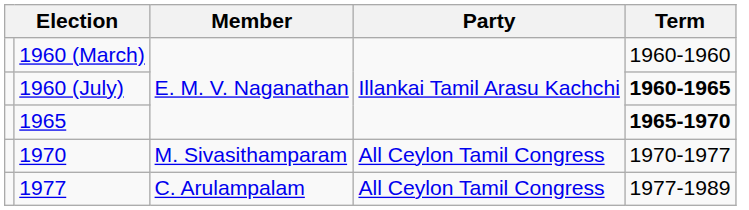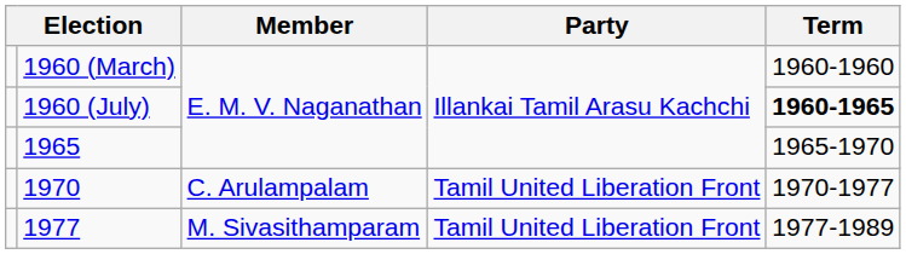1965 | Term: bold -> normal
1970 | Member: M. Sivasithamparam -> C. Arulampalam
1970 | Party: All Ceylon Tamil Congress -> Tamil United Liberation Front
1977 | Member: C. Arulampalam -> M. Sivasithamparam
1977 | Party: All Ceylon Tamil Congress -> Tamil United Liberation Front
